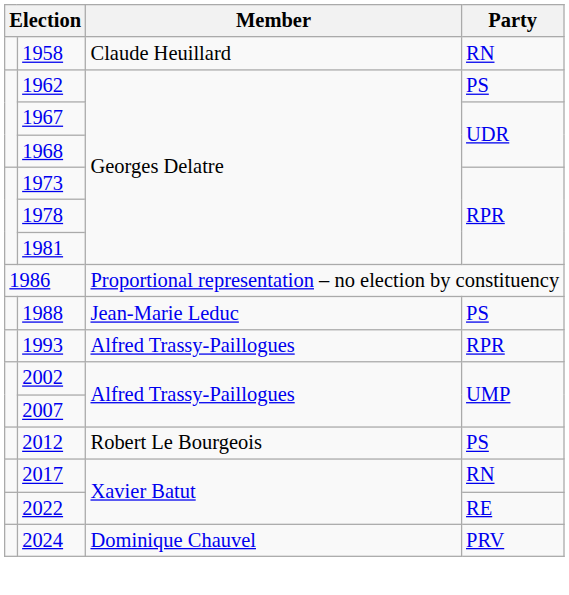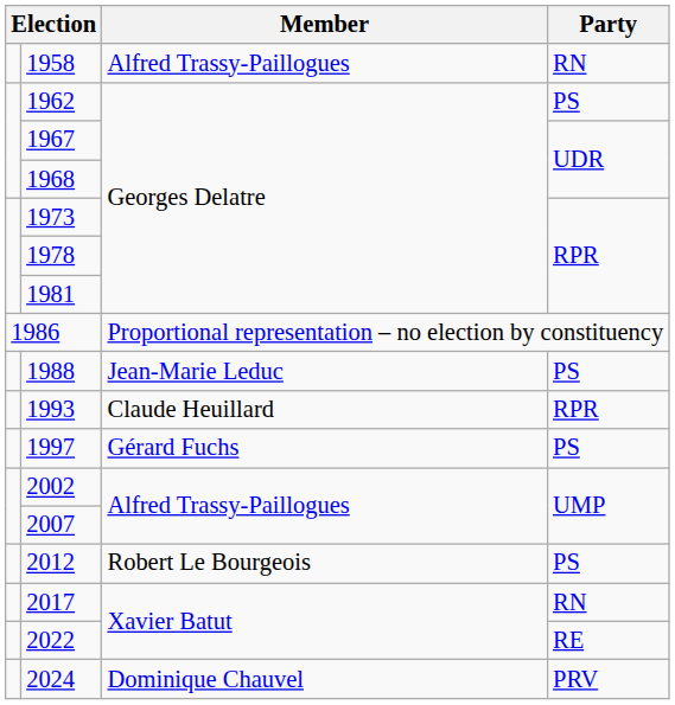1958 | Member: Claude Heuillard -> Alfred Trassy-Paillogues
1993 | Member: Alfred Trassy-Paillogues -> Claude Heuillard
+ row: 1997 | Gérard Fuchs | PS
